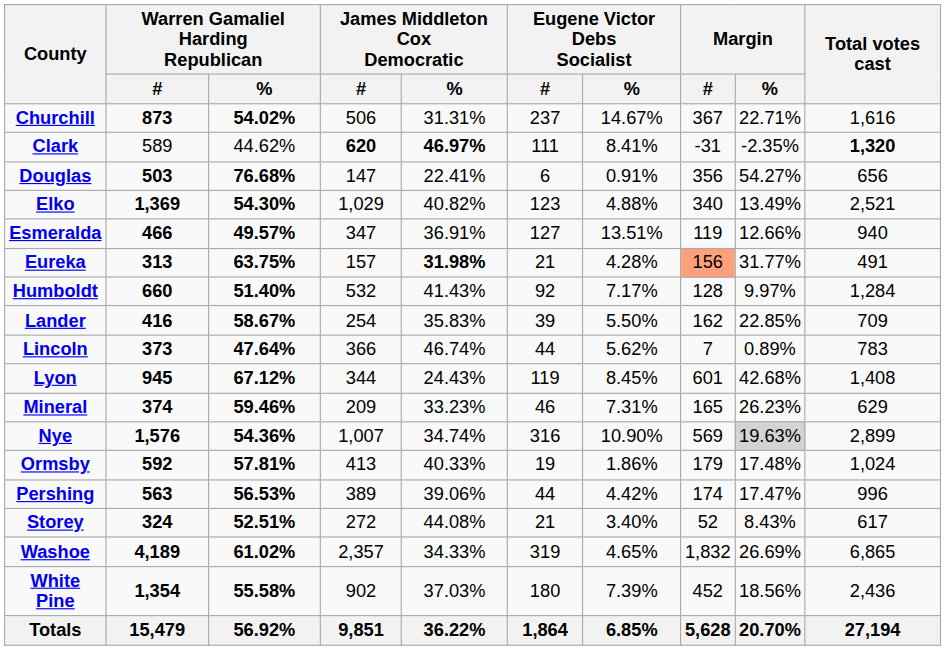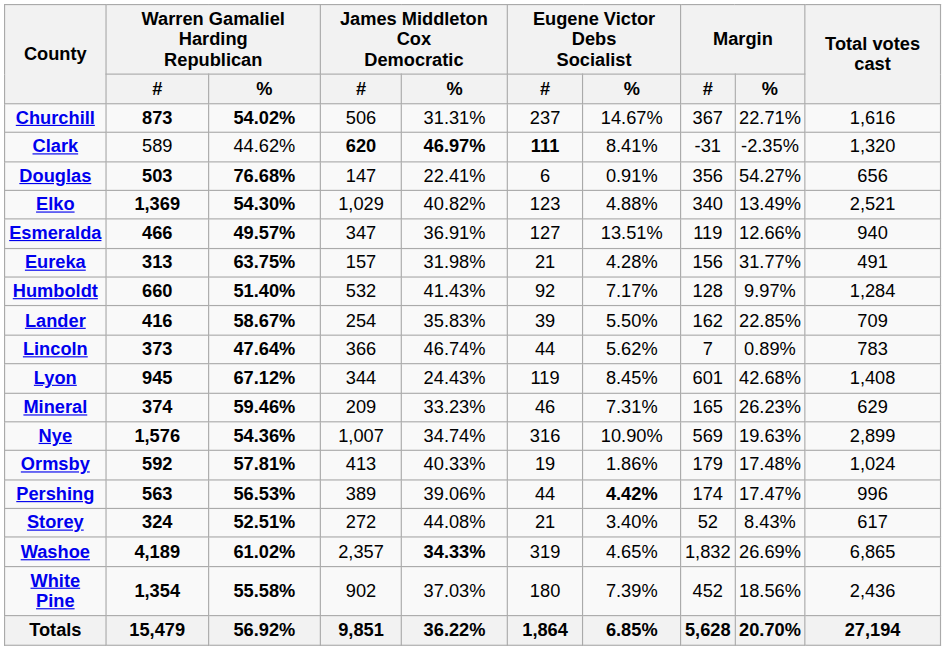Clark | Eugene Victor Debs Socialist / #: normal -> bold
Clark | Total votes cast: bold -> normal
Eureka | James Middleton Cox Democratic / %: bold -> normal
Eureka | Margin / #: lightsalmon background -> no background
Nye | Margin / %: lightgrey background -> no background
Pershing | Eugene Victor Debs Socialist / %: normal -> bold
Washoe | James Middleton Cox Democratic / %: normal -> bold
